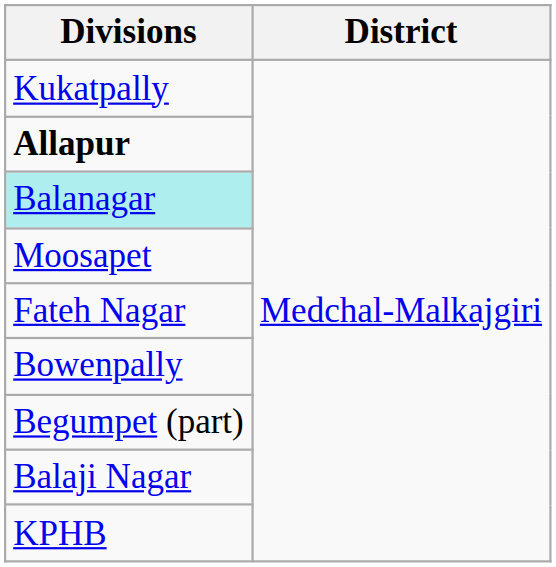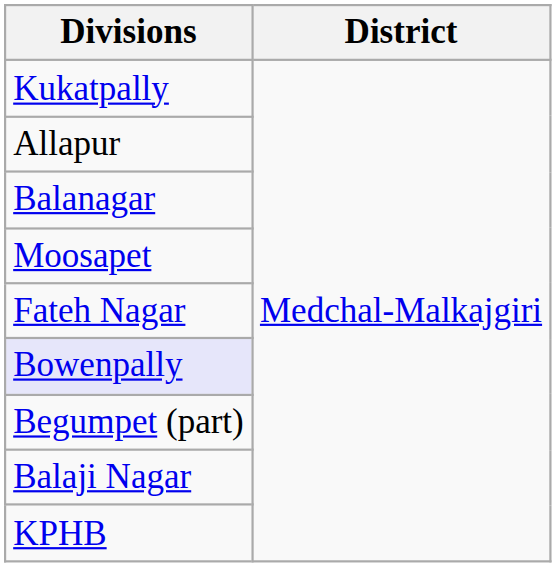Allapur | Divisions: bold -> normal
Balanagar | Divisions: paleturquoise background -> no background
Bowenpally | Divisions: no background -> lavender background
